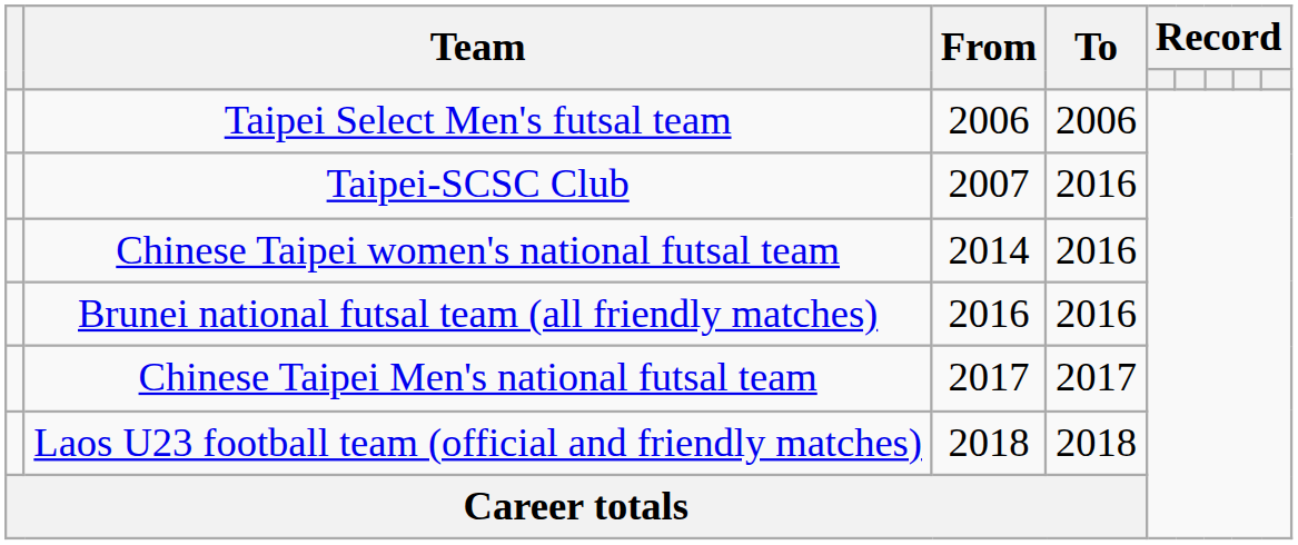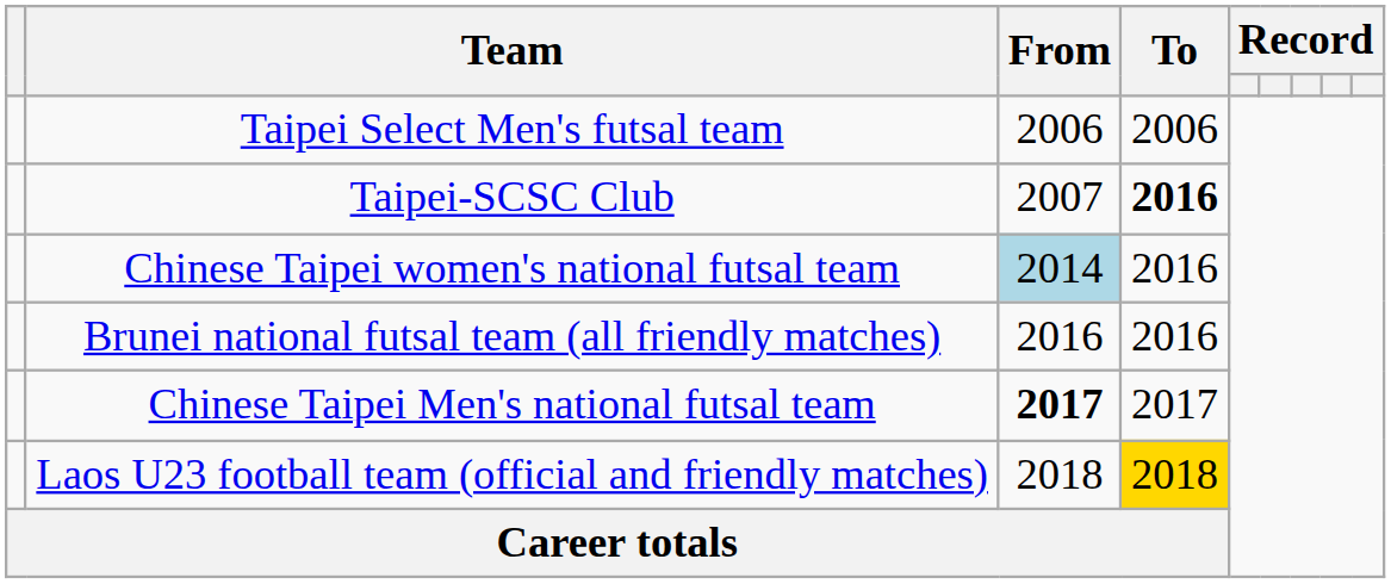Taipei-SCSC Club | To: normal -> bold
Chinese Taipei women's national futsal team | From: no background -> lightblue background
Chinese Taipei Men's national futsal team | From: normal -> bold
Laos U23 football team (official and friendly matches) | To: no background -> gold background
